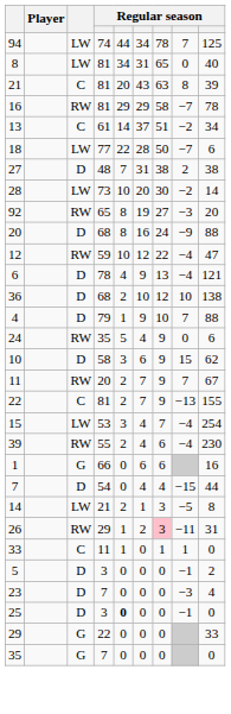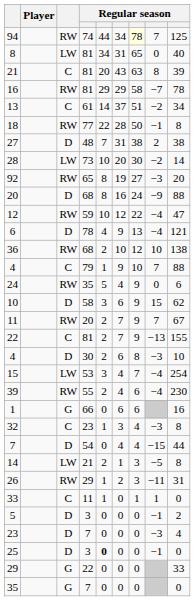94 | column 3: LW -> RW
94 | column 7: no background -> lightyellow background
18 | column 3: LW -> RW
18 | column 8: −7 -> −1
18 | column 9: 6 -> 8
36 | column 3: D -> RW
4 / 79 | column 3: D -> C
+ row: 4 | D | 30 | 2 | 6 | 8 | −3 | 10
+ row: 32 | C | 23 | 1 | 3 | 4 | −3 | 8
26 | column 7: pink background -> no background
